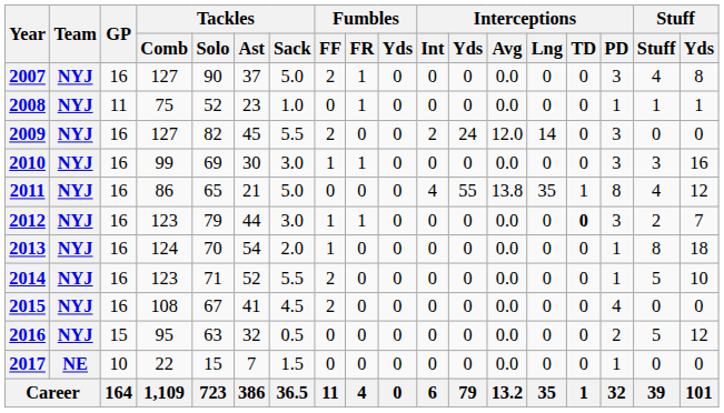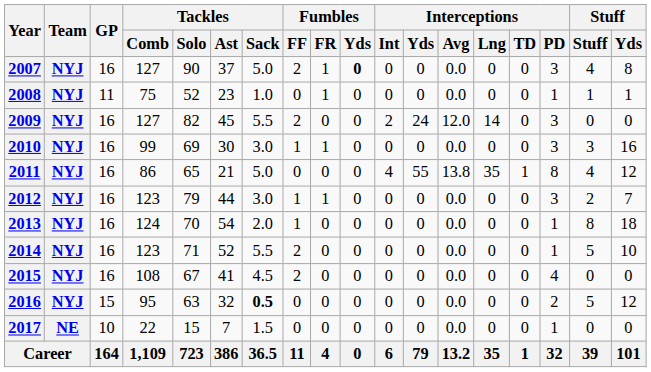2007 | Fumbles / Yds: normal -> bold
2012 | Interceptions / TD: bold -> normal
2016 | Tackles / Sack: normal -> bold
